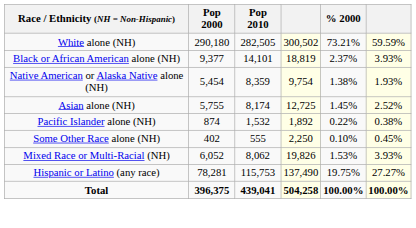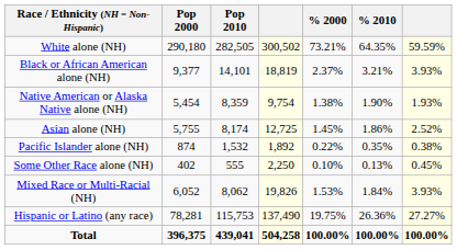+ column: % 2010 | 64.35% | 3.21% | 1.90% | 1.86% | 0.35% | 0.13% | 1.84% | 26.36% | 100.00%
